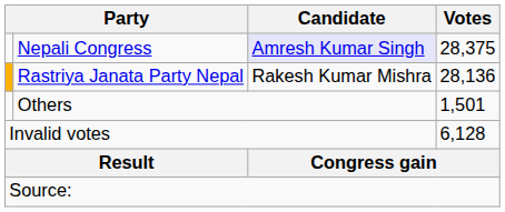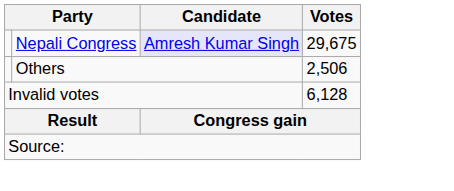Nepali Congress | Votes: 28,375 -> 29,675
- row: Rastriya Janata Party Nepal | Rakesh Kumar Mishra | 28,136
Others | Votes: 1,501 -> 2,506
